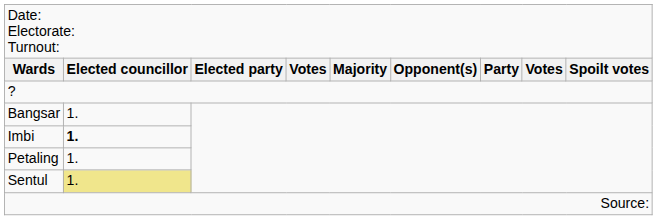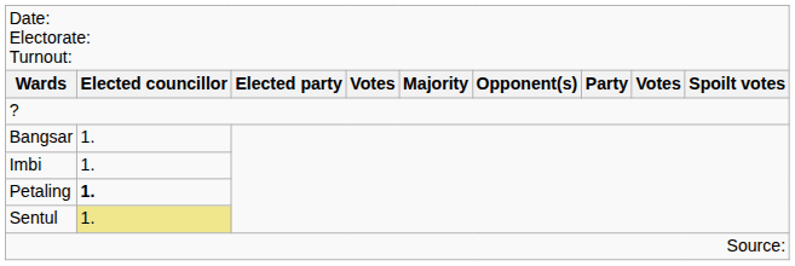Imbi | column 2: bold -> normal
Petaling | column 2: normal -> bold
